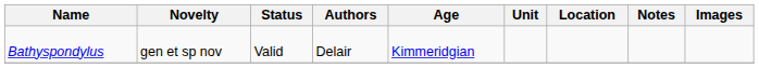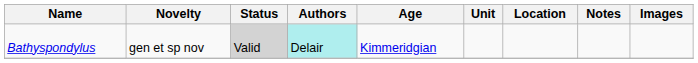Bathyspondylus | Status: no background -> lightgrey background
Bathyspondylus | Authors: no background -> paleturquoise background
